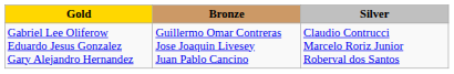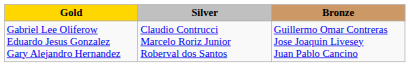columns swapped: Silver <-> Bronze
